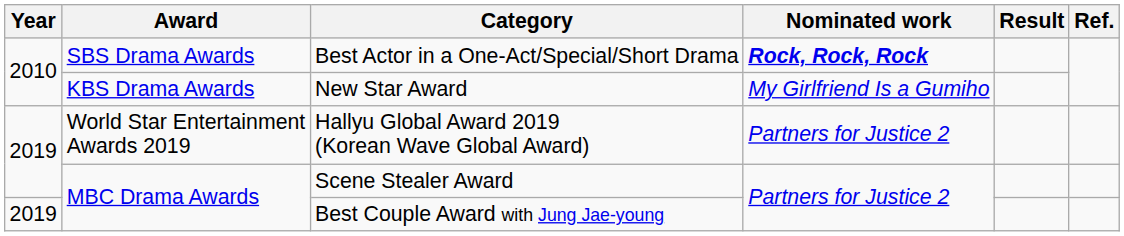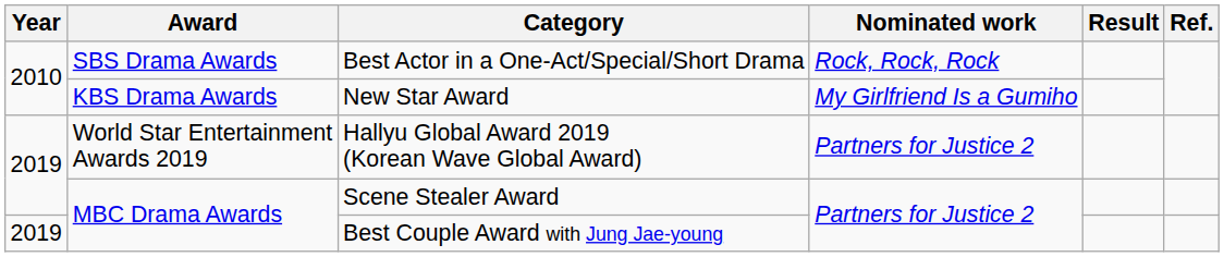Best Actor in a One-Act/Special/Short Drama | Nominated work: bold -> normal
